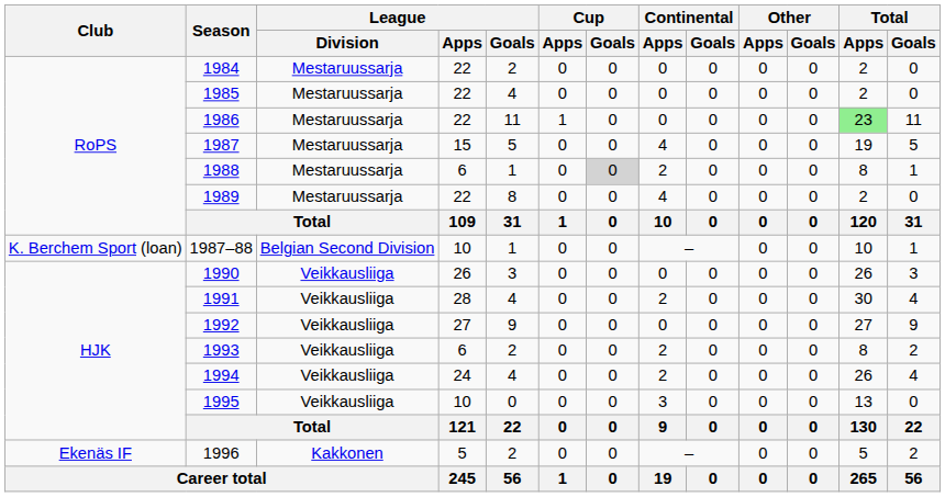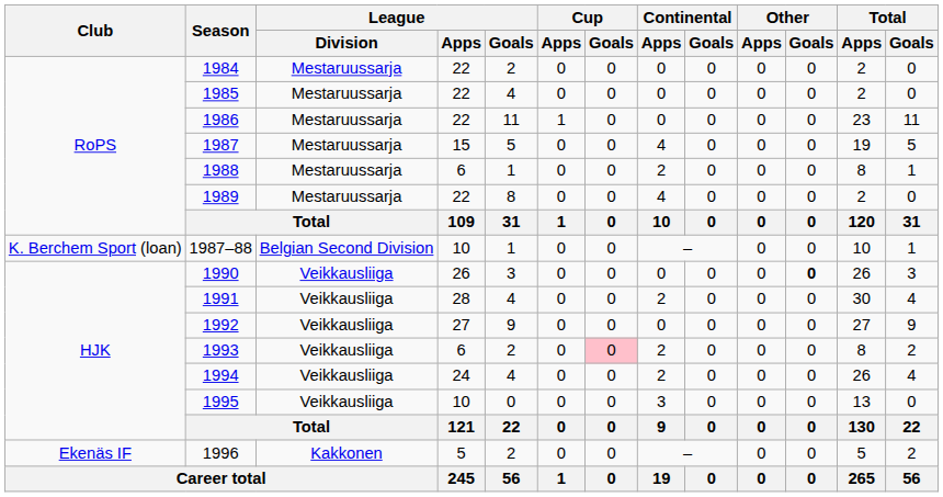1986 | Total / Apps: lightgreen background -> no background
1988 | Cup / Goals: lightgrey background -> no background
1990 | Other / Goals: normal -> bold
1993 | Cup / Goals: no background -> pink background
